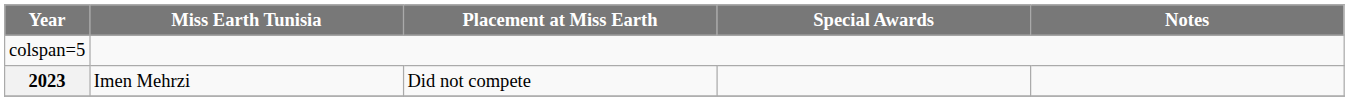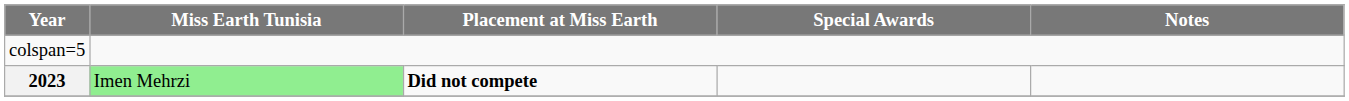2023 | Miss Earth Tunisia: no background -> lightgreen background
2023 | Placement at Miss Earth: normal -> bold
